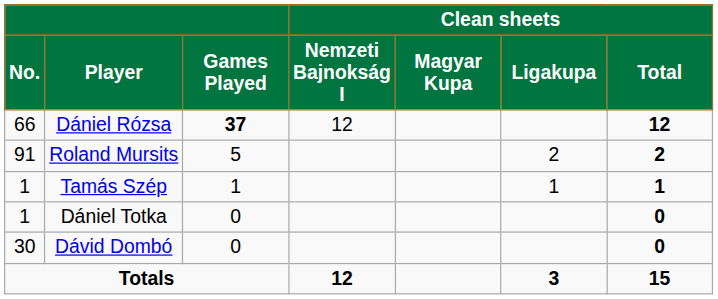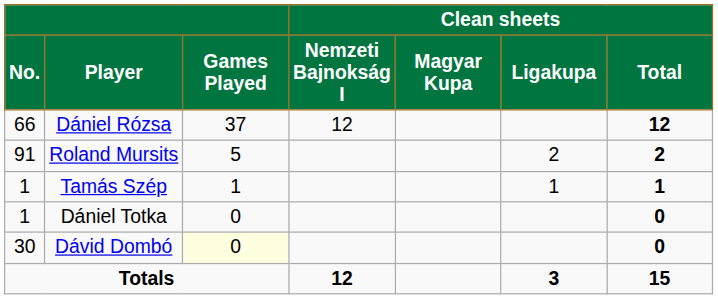Dániel Rózsa | Games Played: bold -> normal
Dávid Dombó | Games Played: no background -> lightyellow background
